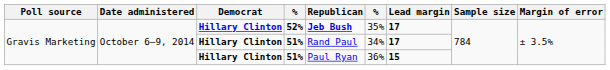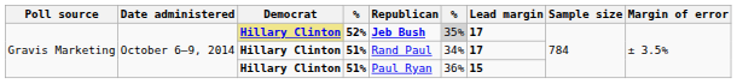52% | Democrat: no background -> khaki background
52% | column 6: no background -> lightgrey background
